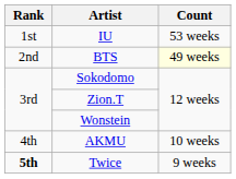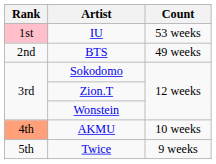IU | Rank: no background -> pink background
BTS | Count: lightyellow background -> no background
AKMU | Rank: no background -> lightsalmon background
Twice | Rank: bold -> normal
